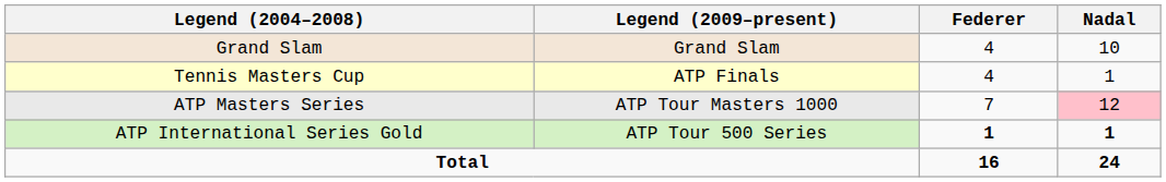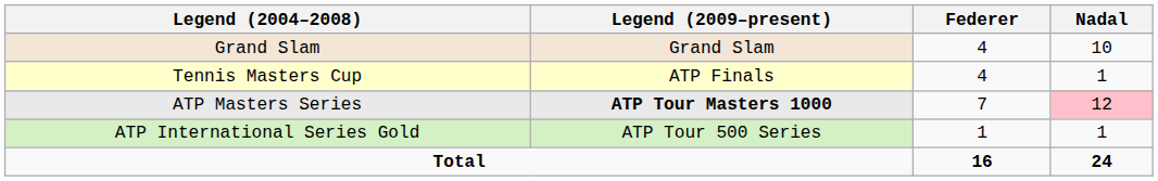ATP Masters Series | Legend (2009–present): normal -> bold
ATP International Series Gold | Federer: bold -> normal
ATP International Series Gold | Nadal: bold -> normal
